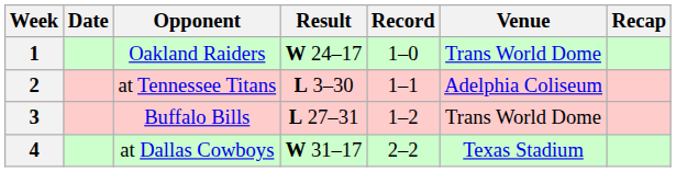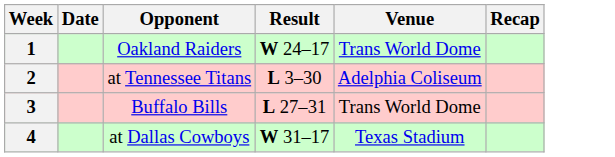- column: Record | 1–0 | 1–1 | 1–2 | 2–2
